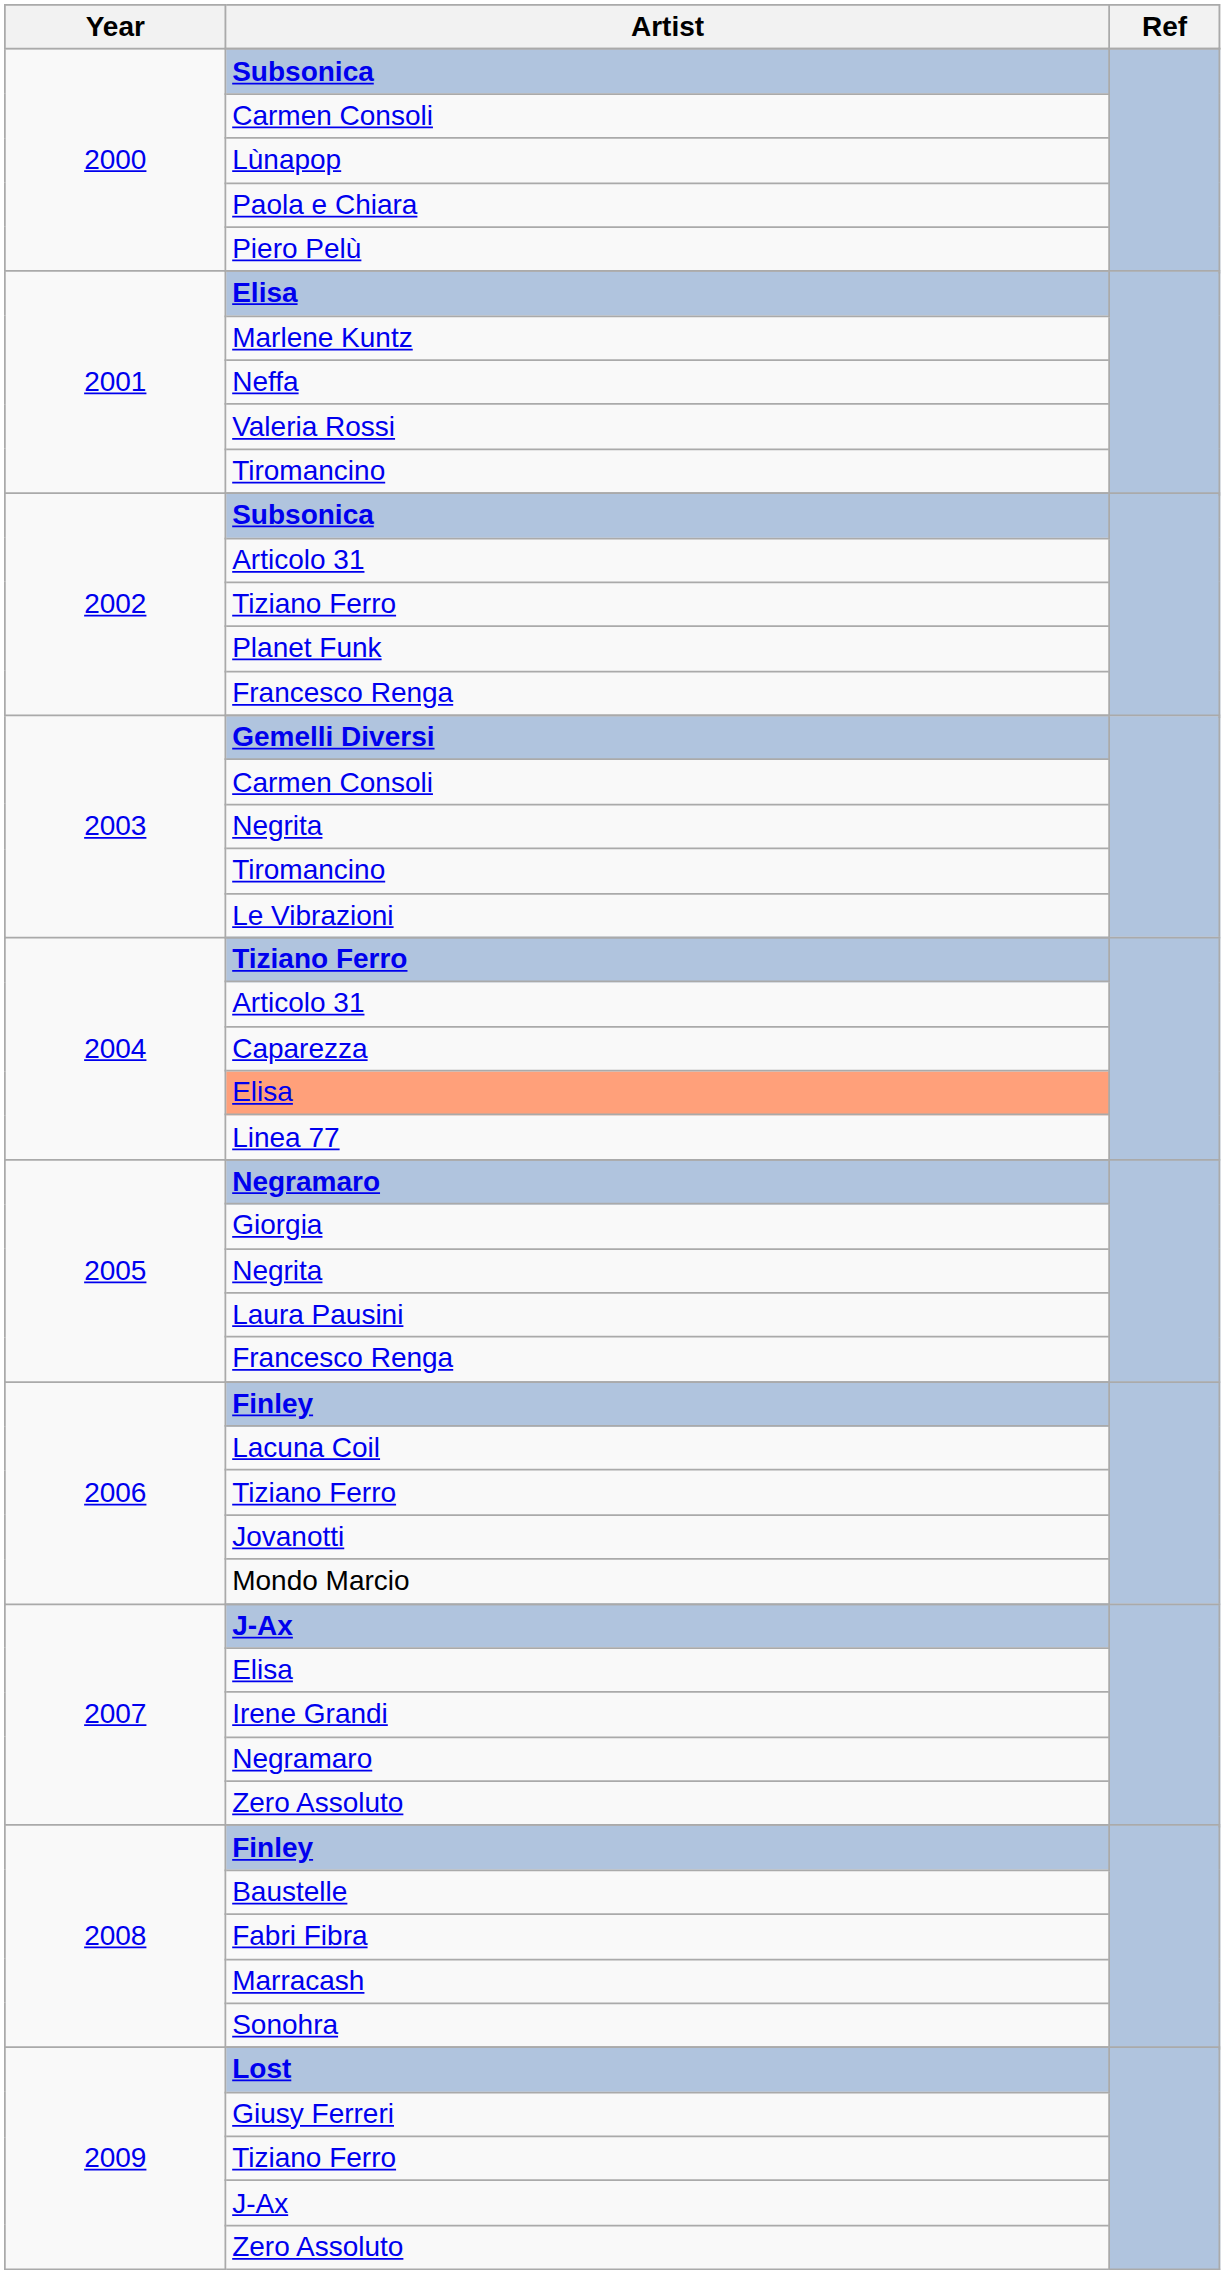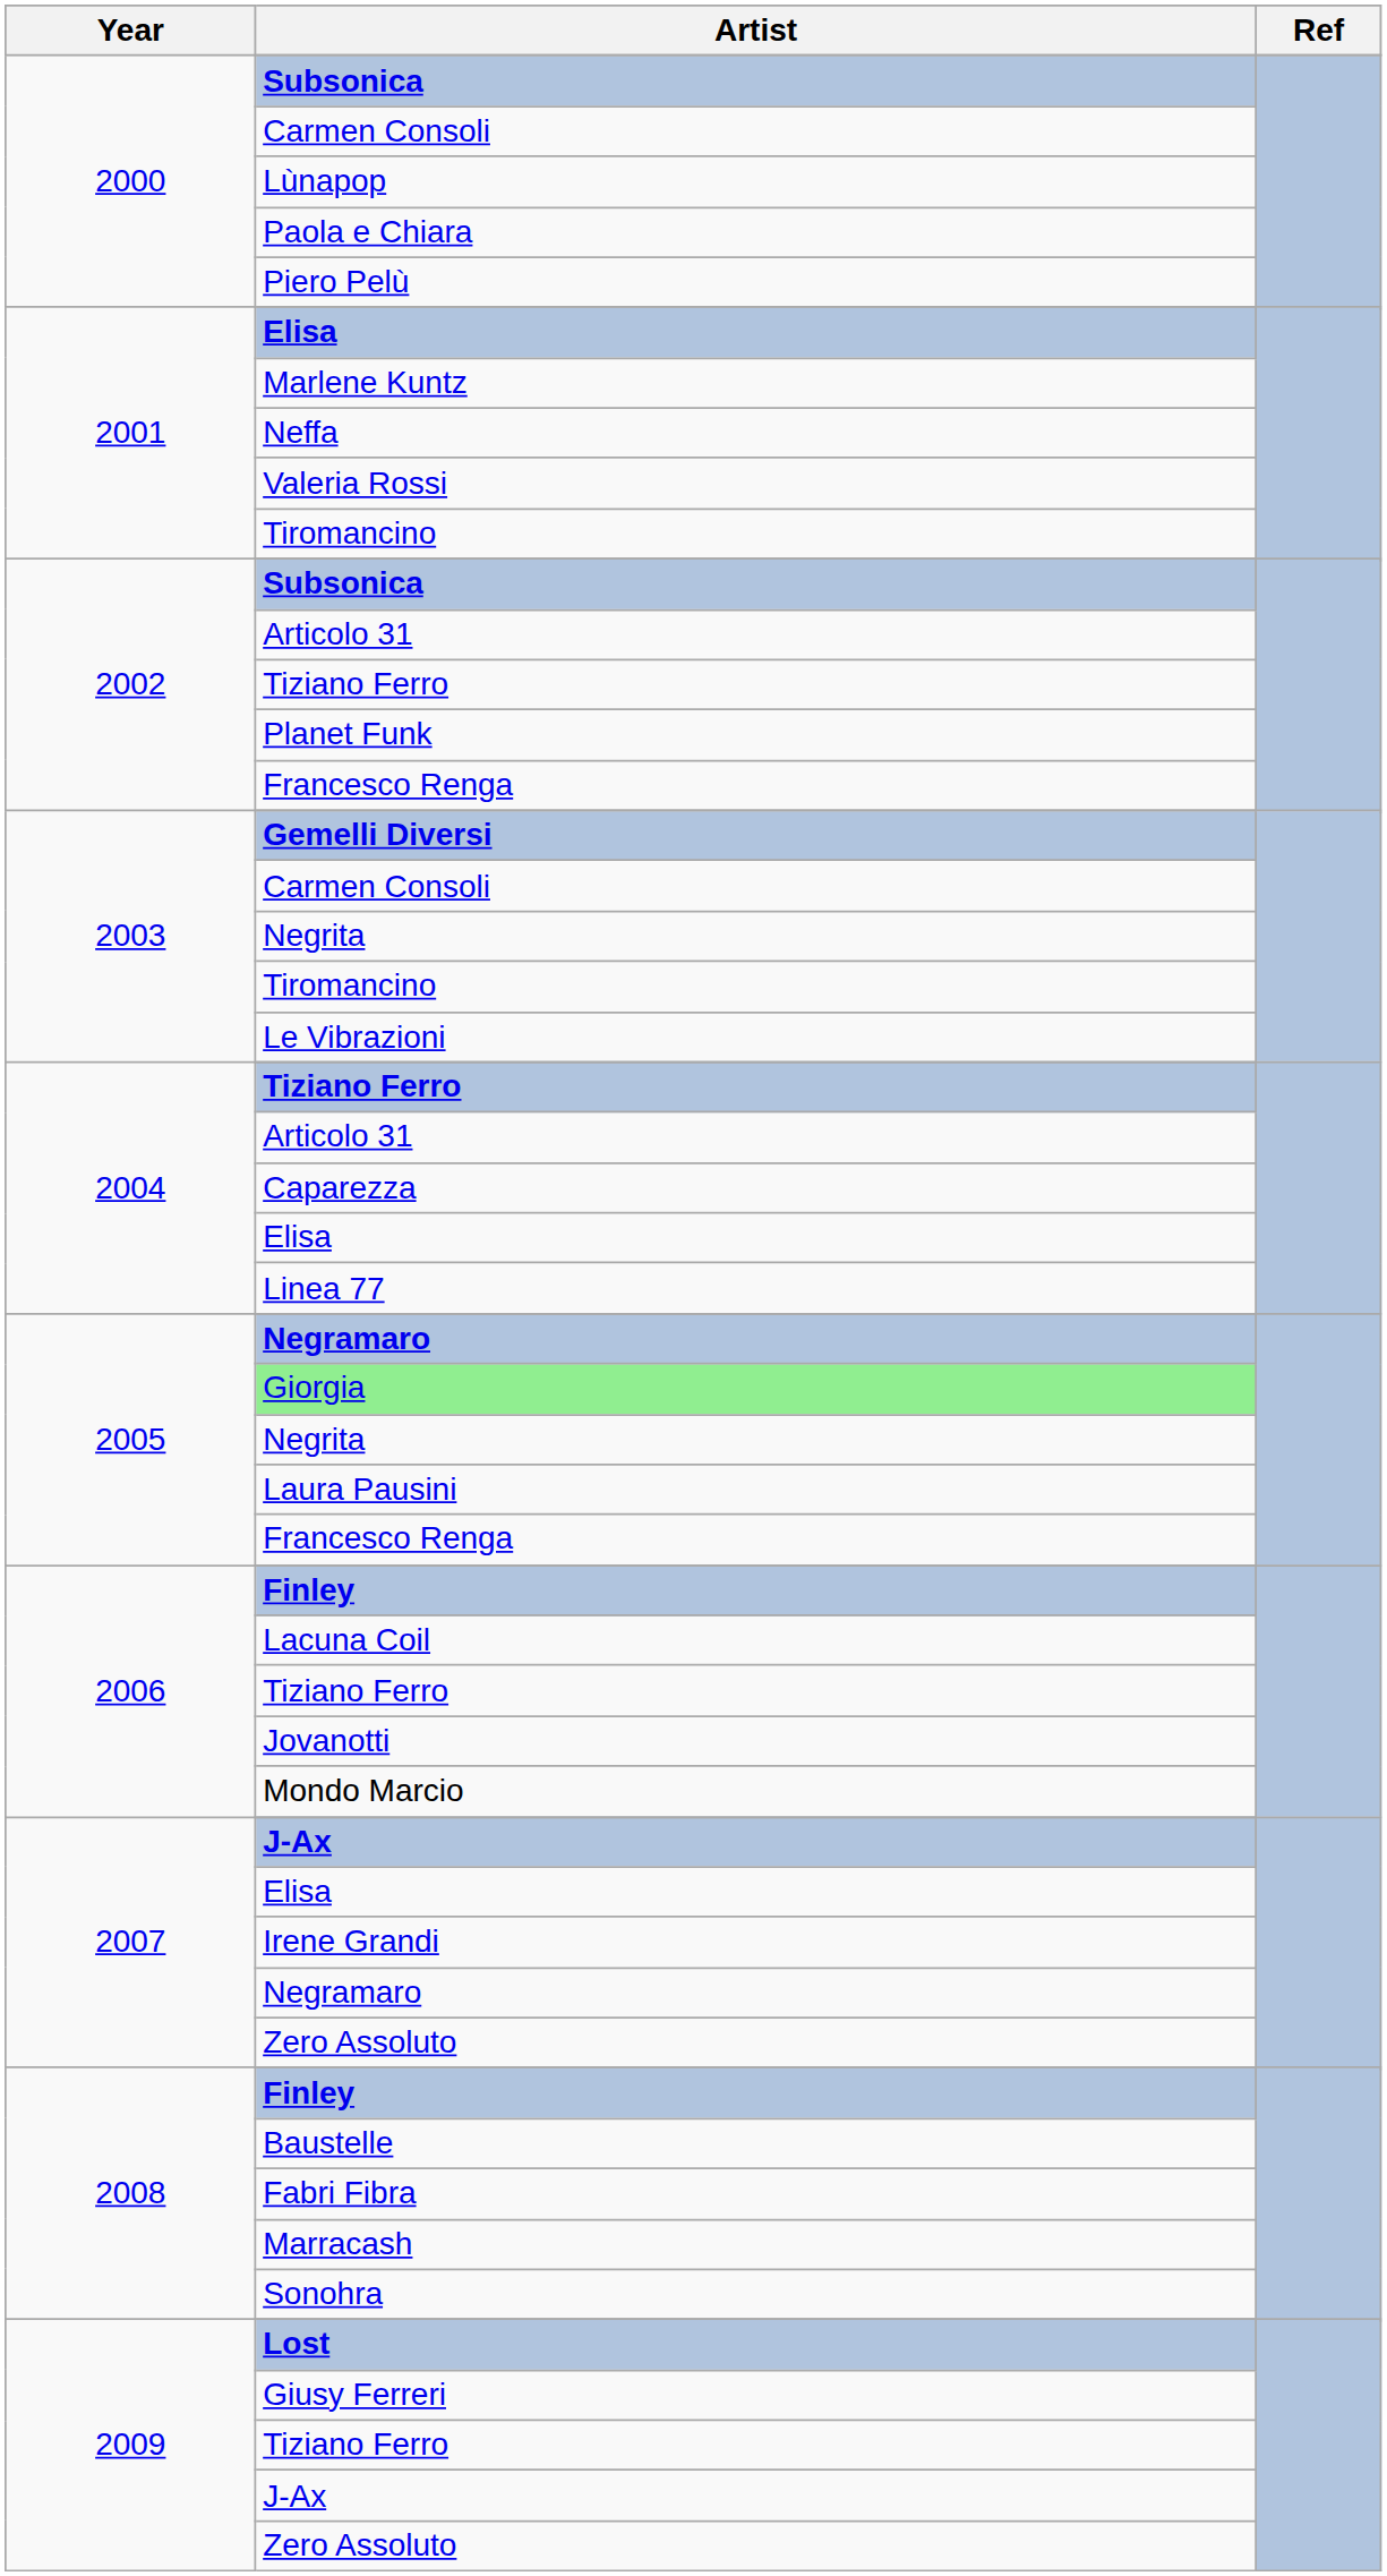2004 / Elisa | Artist: lightsalmon background -> no background
Giorgia | Artist: no background -> lightgreen background
